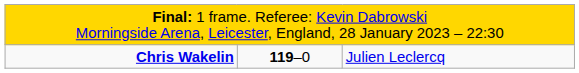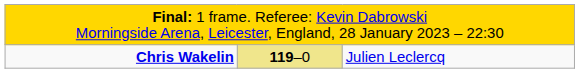Chris Wakelin | column 2: no background -> khaki background
